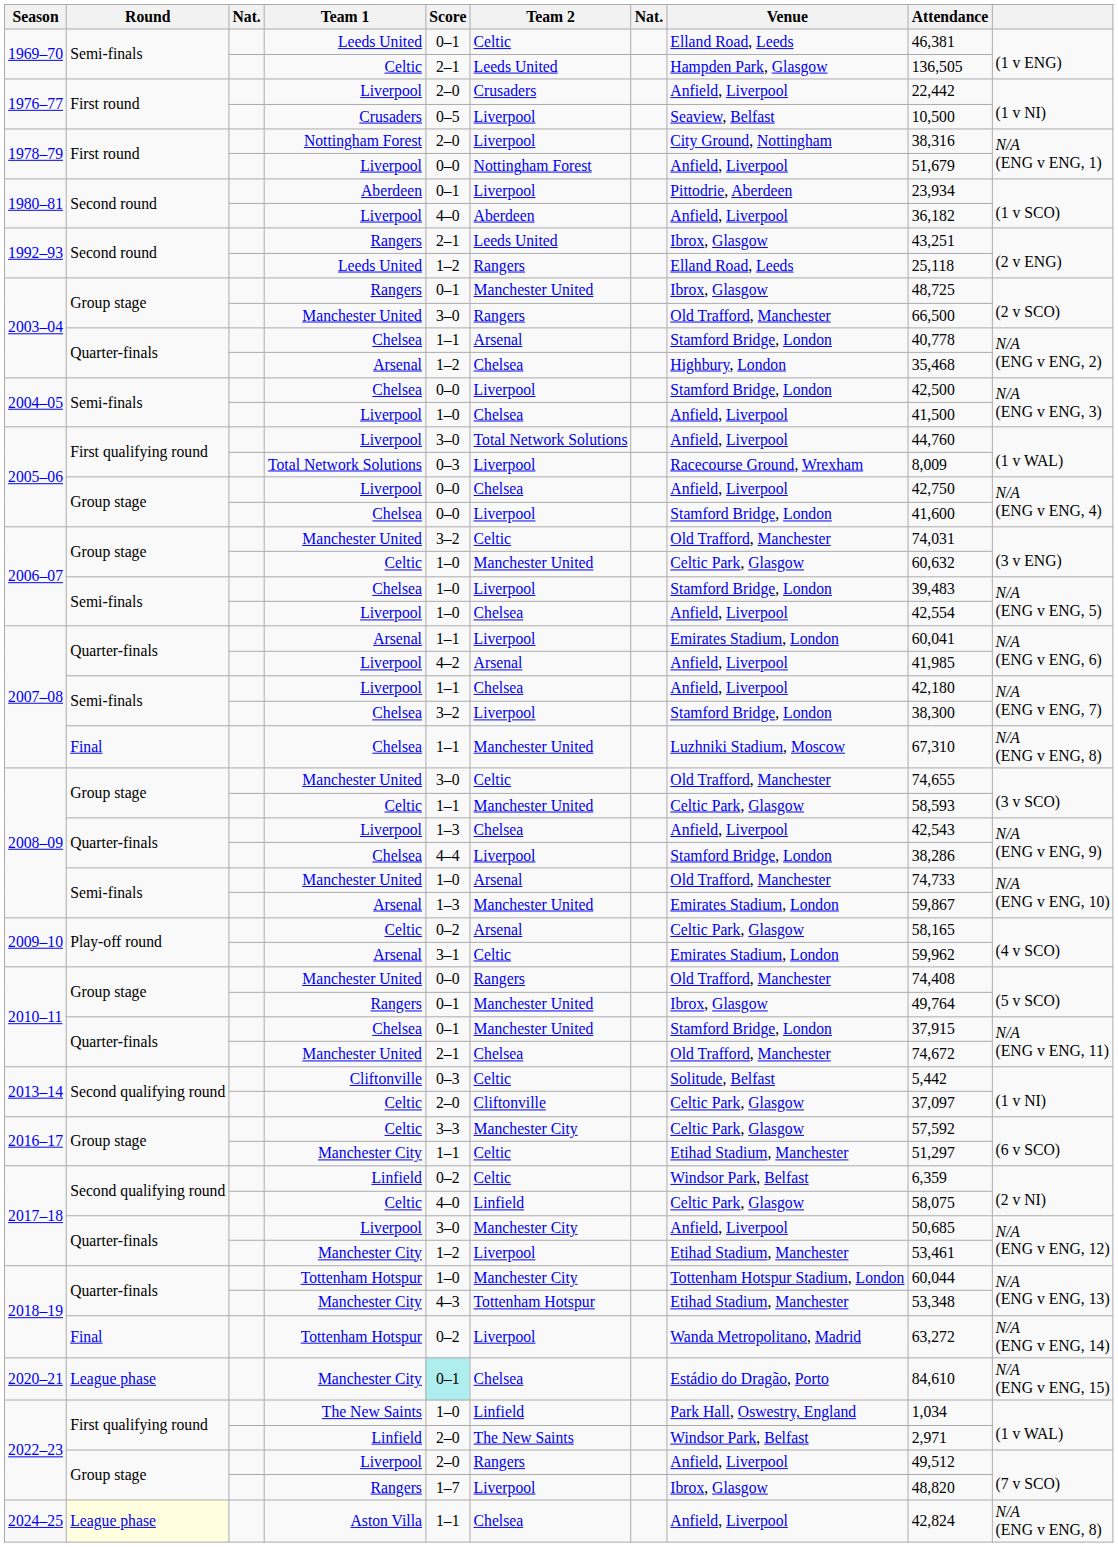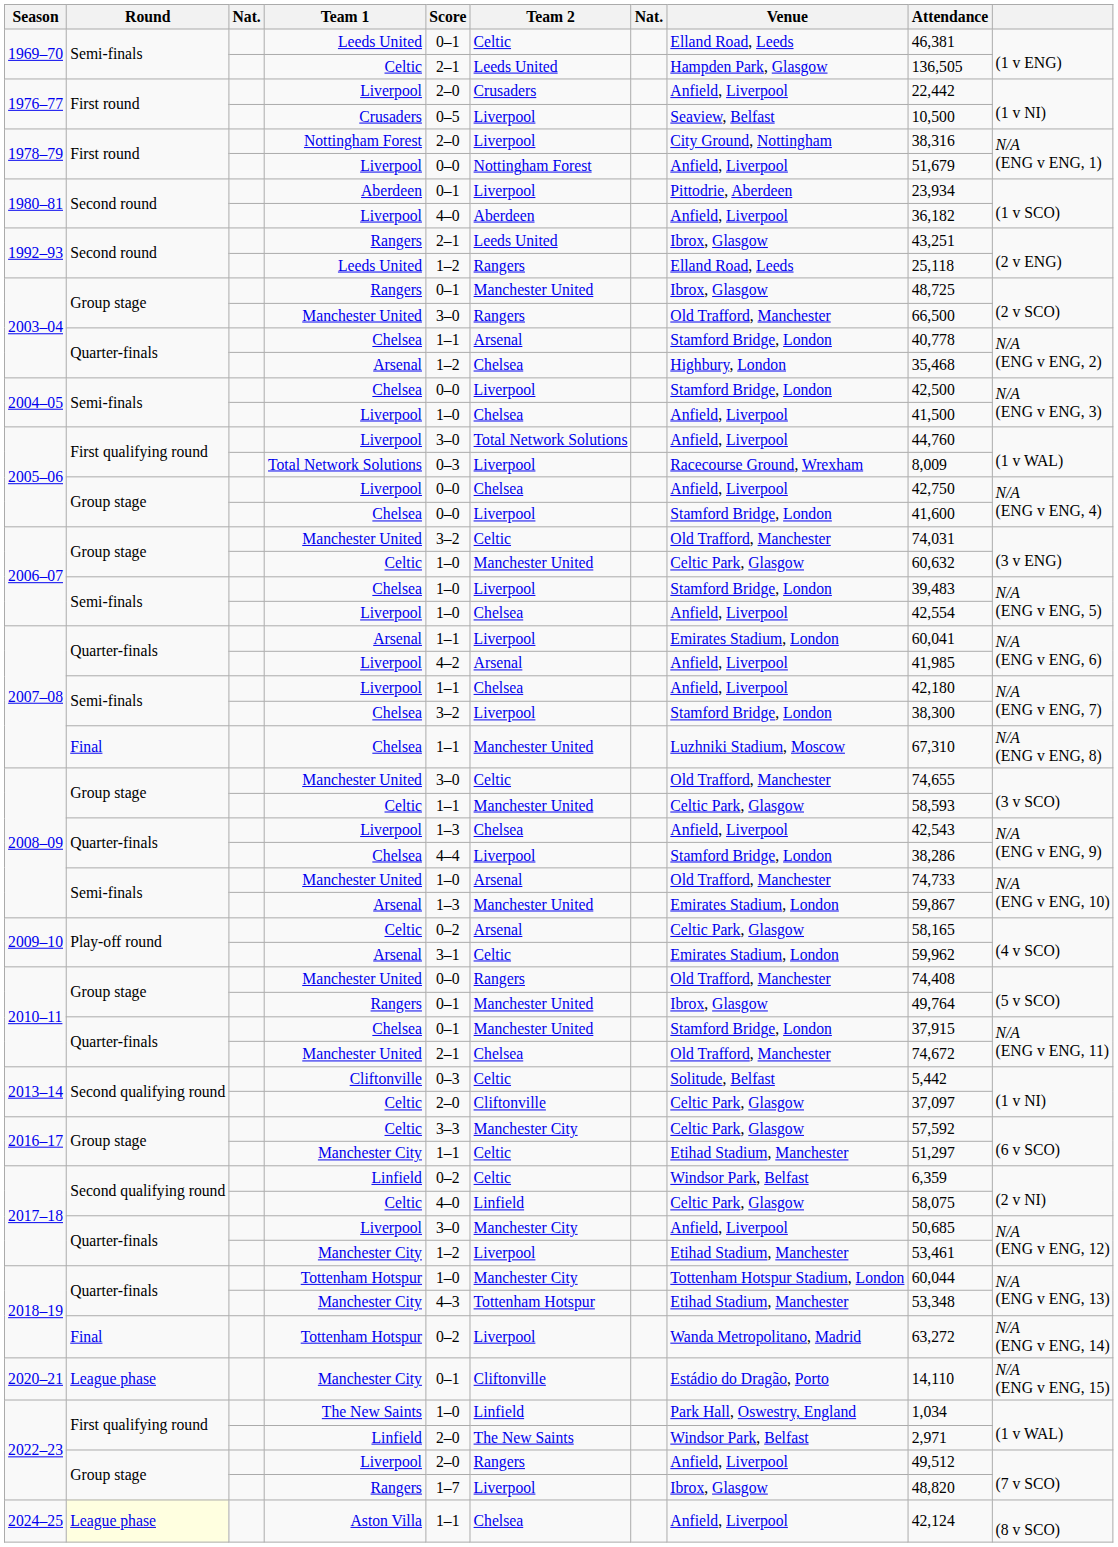2020–21 | Score: paleturquoise background -> no background
2020–21 | Team 2: Chelsea -> Cliftonville
2020–21 | Attendance: 84,610 -> 14,110
2024–25 | Attendance: 42,824 -> 42,124
2024–25 | column 10: N/A (ENG v ENG, 8) -> (8 v SCO)
